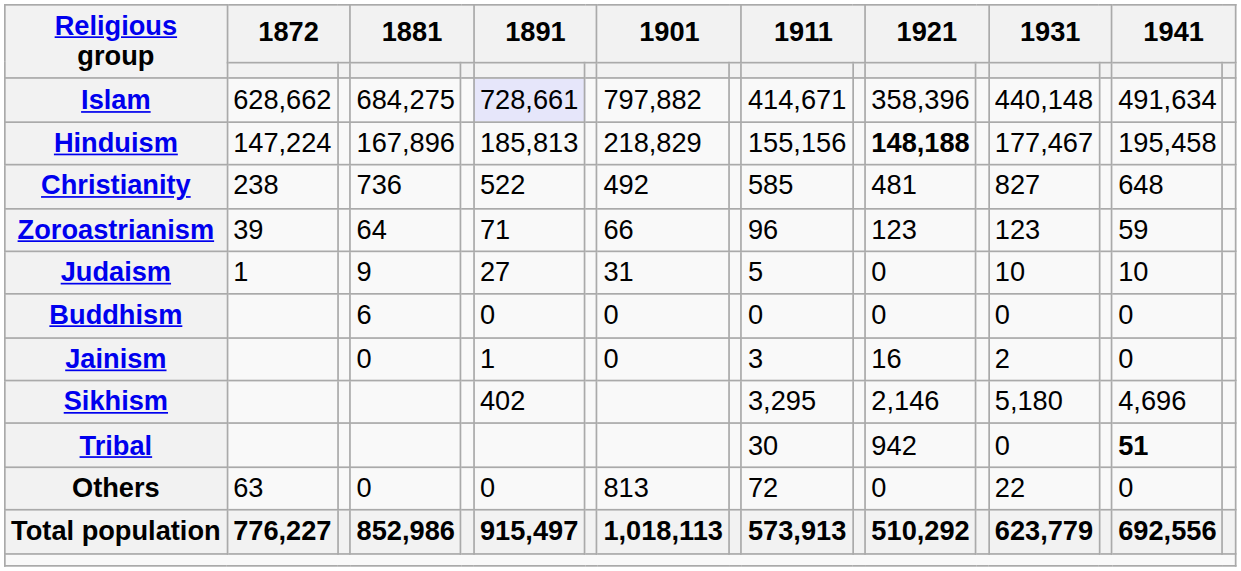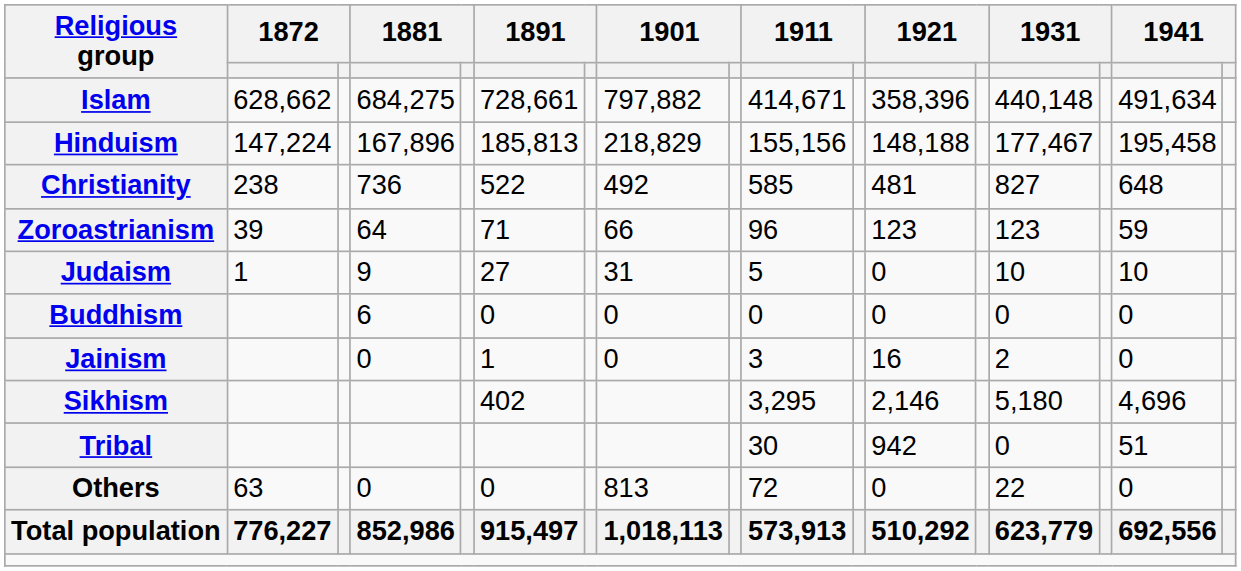Islam | column 6: lavender background -> no background
Hinduism | column 12: bold -> normal
Tribal | column 16: bold -> normal
